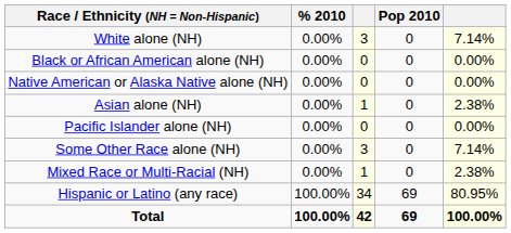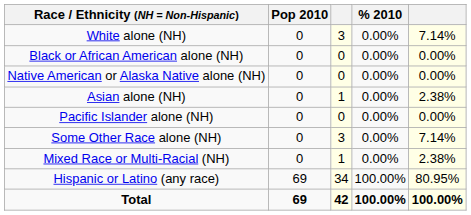columns swapped: Pop 2010 <-> % 2010
